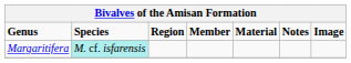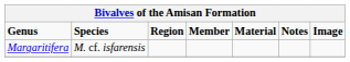Margaritifera | Species: paleturquoise background -> no background
